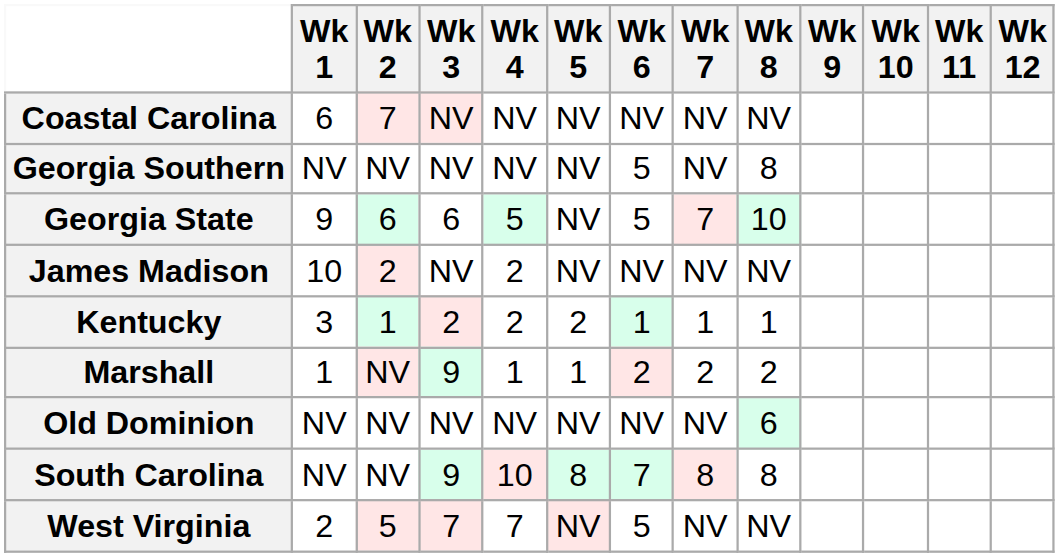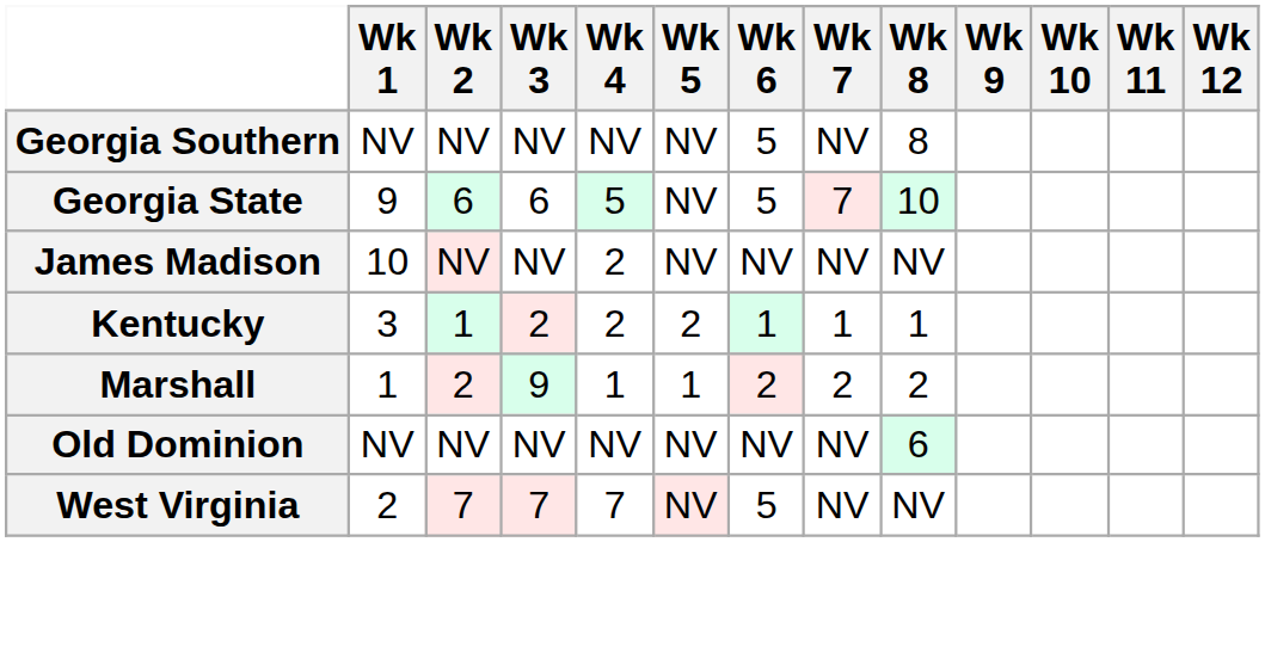- row: Coastal Carolina | 6 | 7 | NV | NV | NV | NV | NV | NV
James Madison | Wk 2: 2 -> NV
Marshall | Wk 2: NV -> 2
- row: South Carolina | NV | NV | 9 | 10 | 8 | 7 | 8 | 8
West Virginia | Wk 2: 5 -> 7
